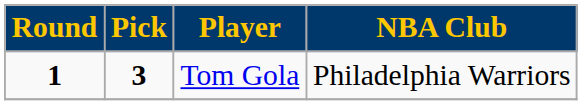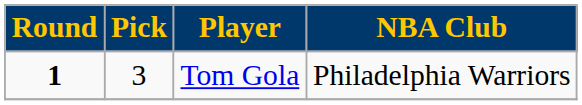Tom Gola | Pick: bold -> normal
